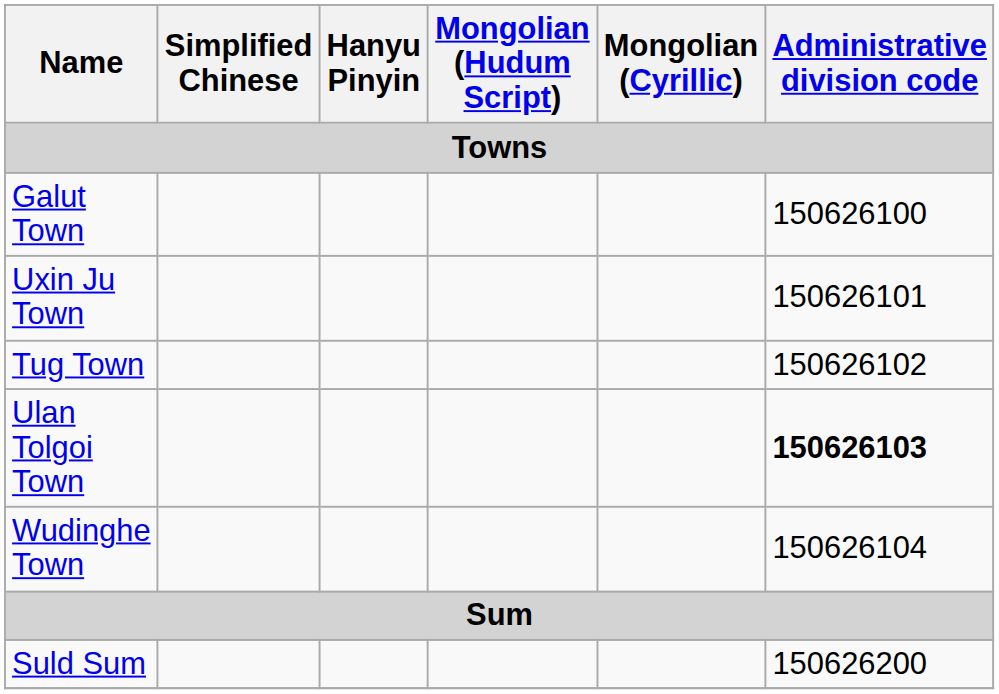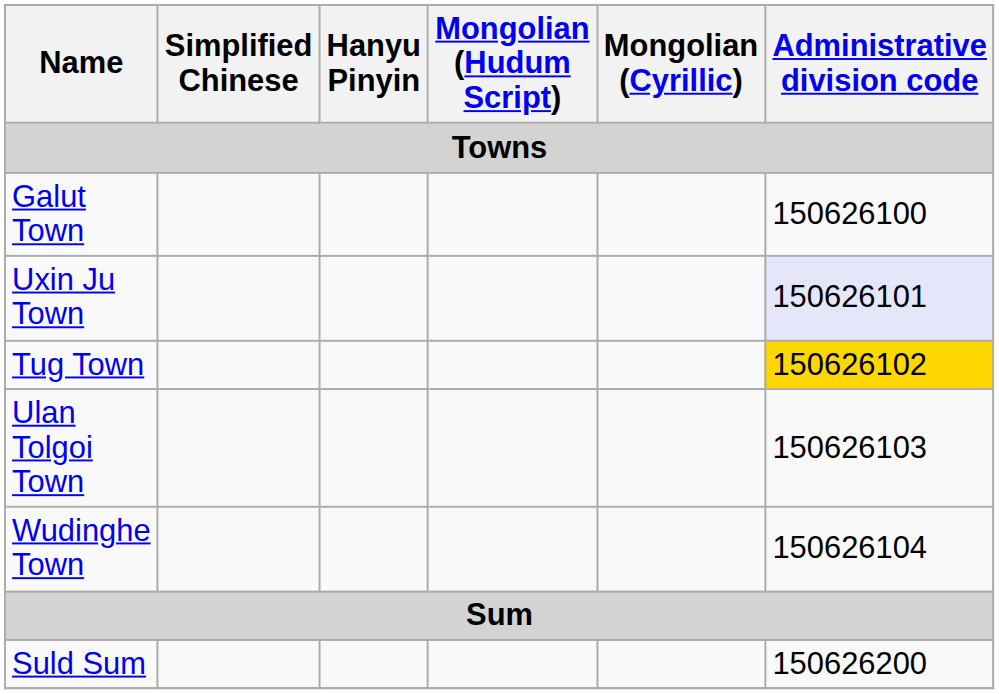Uxin Ju Town | Administrative division code: no background -> lavender background
Tug Town | Administrative division code: no background -> gold background
Ulan Tolgoi Town | Administrative division code: bold -> normal
